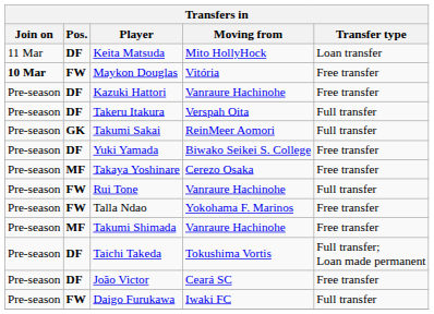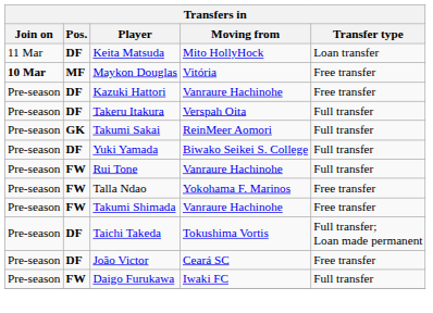Maykon Douglas | Pos.: FW -> MF
Yuki Yamada | Transfer type: Free transfer -> Full transfer
- row: Pre-season | MF | Takaya Yoshinare | Cerezo Osaka | Free transfer
Takumi Shimada | Pos.: MF -> FW
